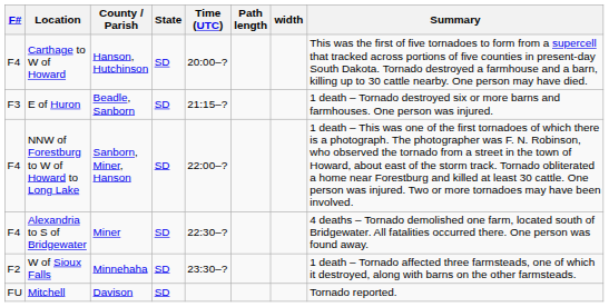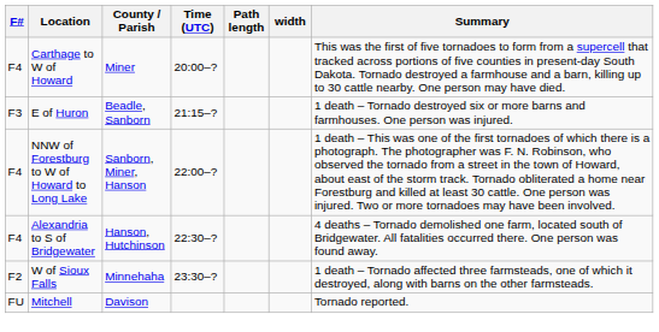- column: State | SD | SD | SD | SD | SD | SD
Carthage to W of Howard | County / Parish: Hanson, Hutchinson -> Miner
Alexandria to S of Bridgewater | County / Parish: Miner -> Hanson, Hutchinson
